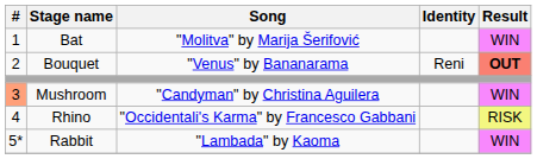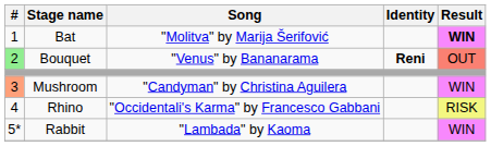Bat | Result: normal -> bold
Bouquet | #: no background -> lightgreen background
Bouquet | Identity: normal -> bold
Bouquet | Result: bold -> normal
